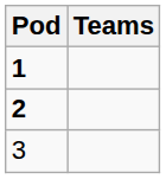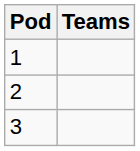1 | Pod: bold -> normal
2 | Pod: bold -> normal
